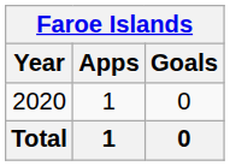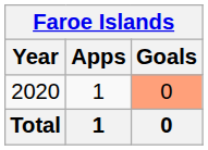2020 | Goals: no background -> lightsalmon background
